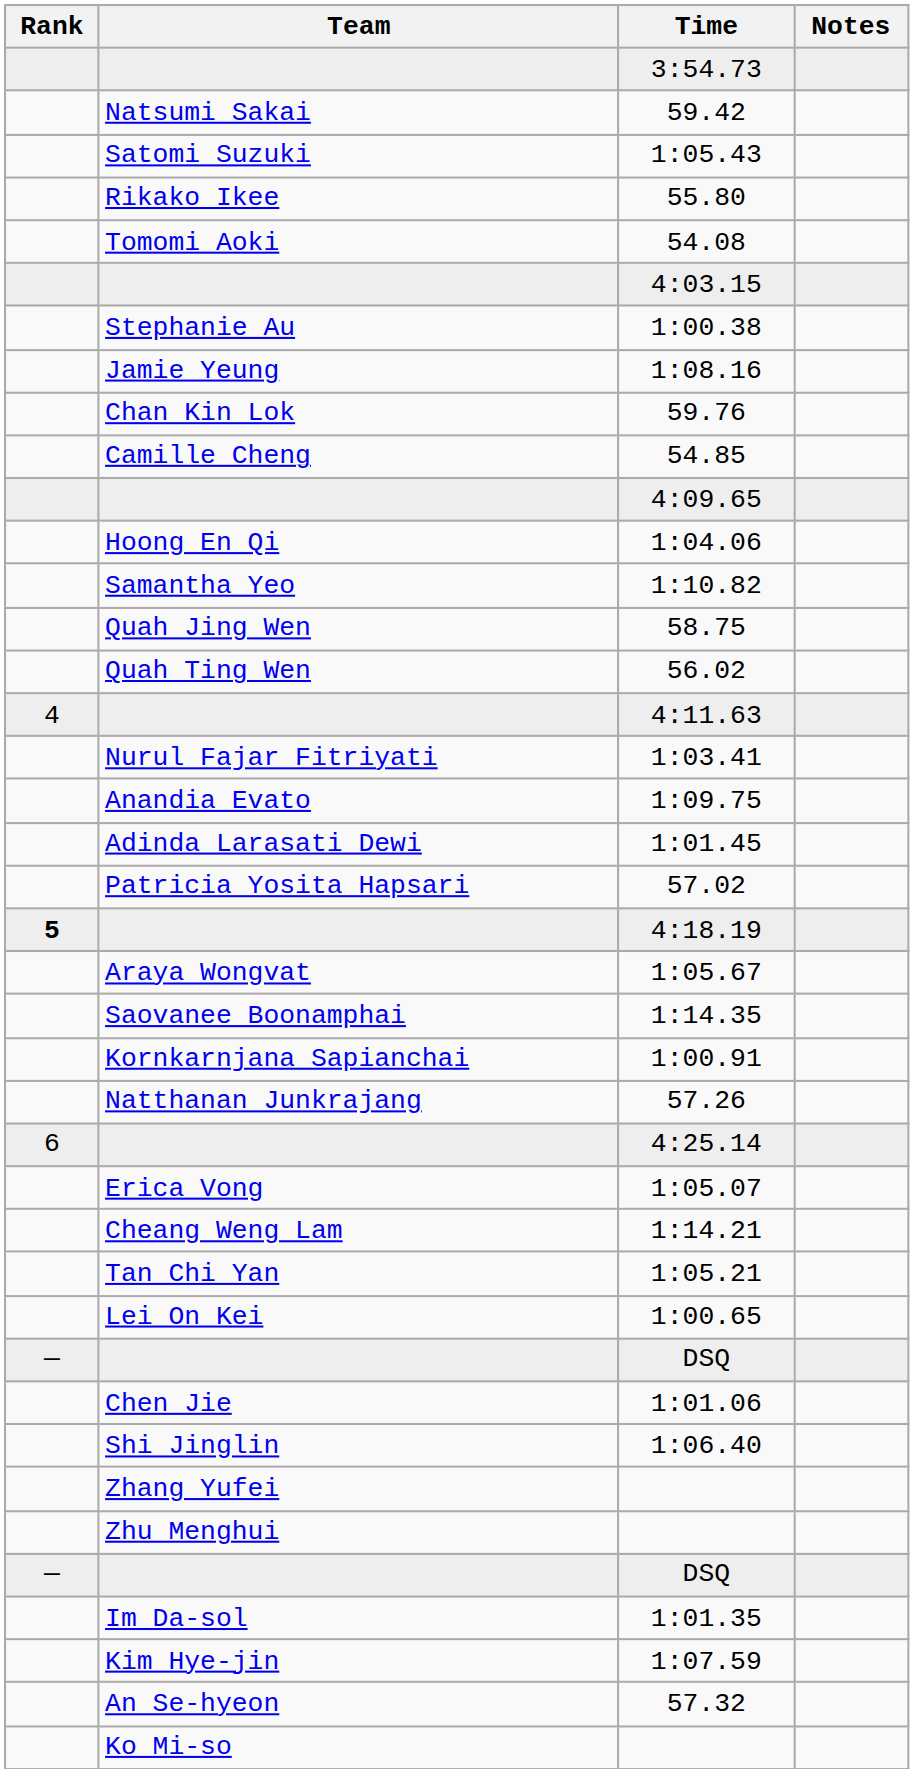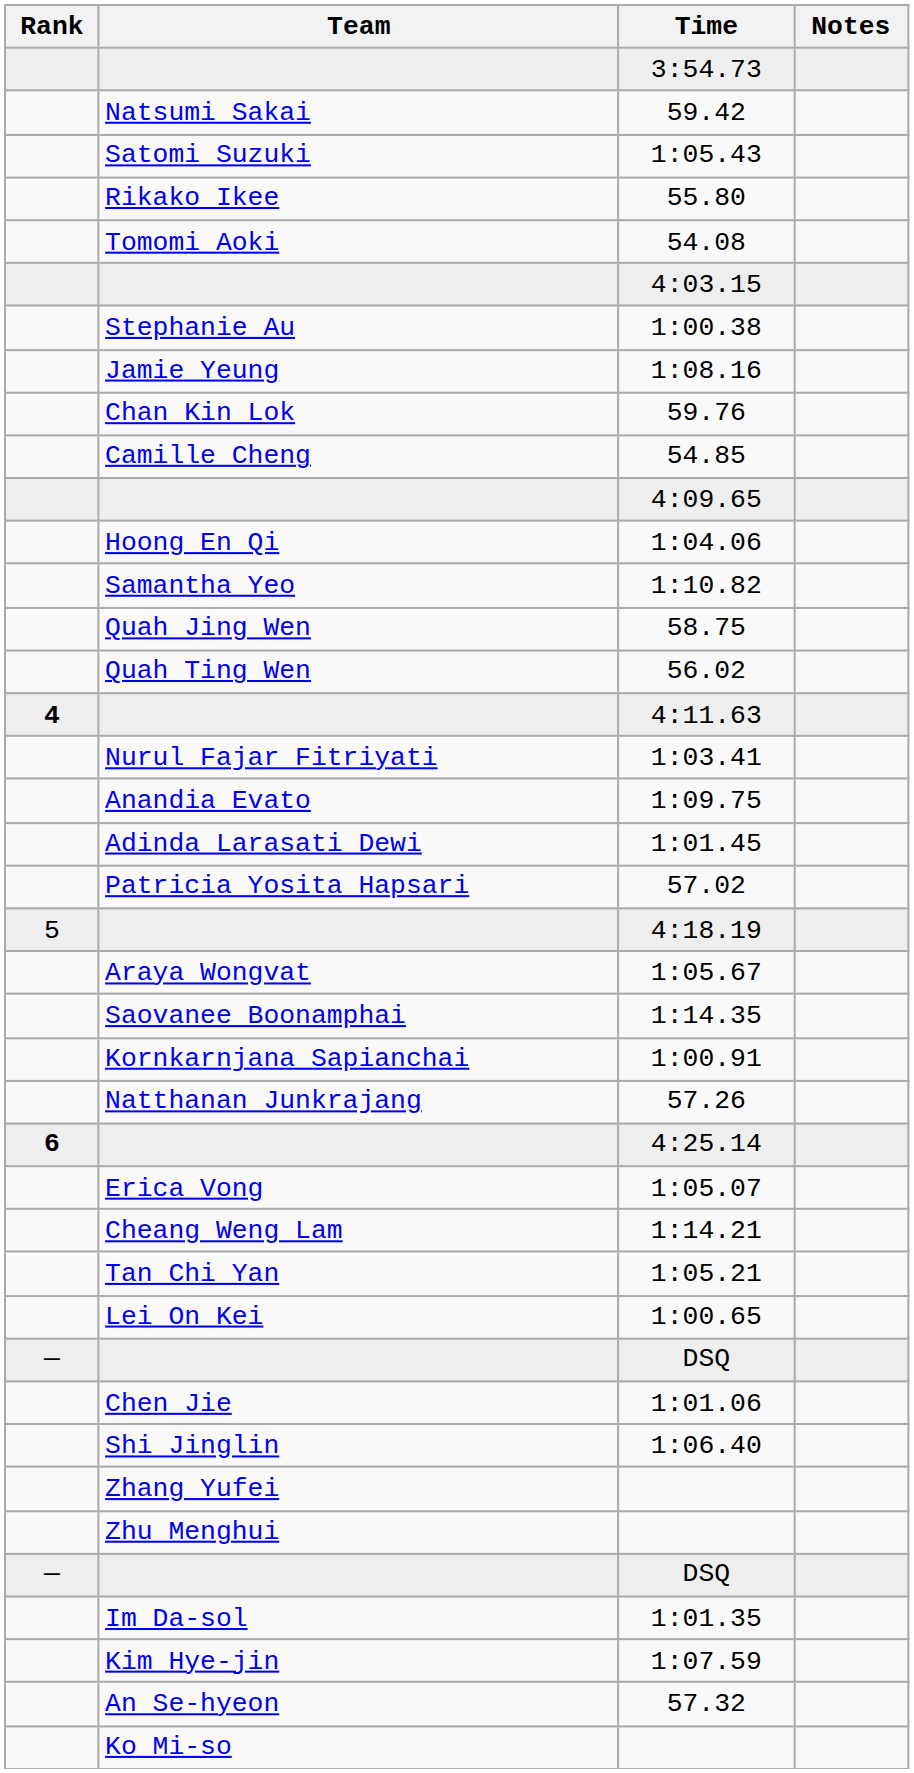4:11.63 | Rank: normal -> bold
4:18.19 | Rank: bold -> normal
4:25.14 | Rank: normal -> bold
